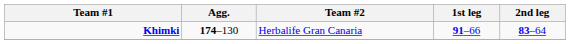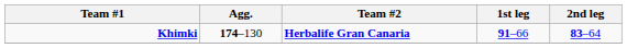Khimki | Team #2: normal -> bold
